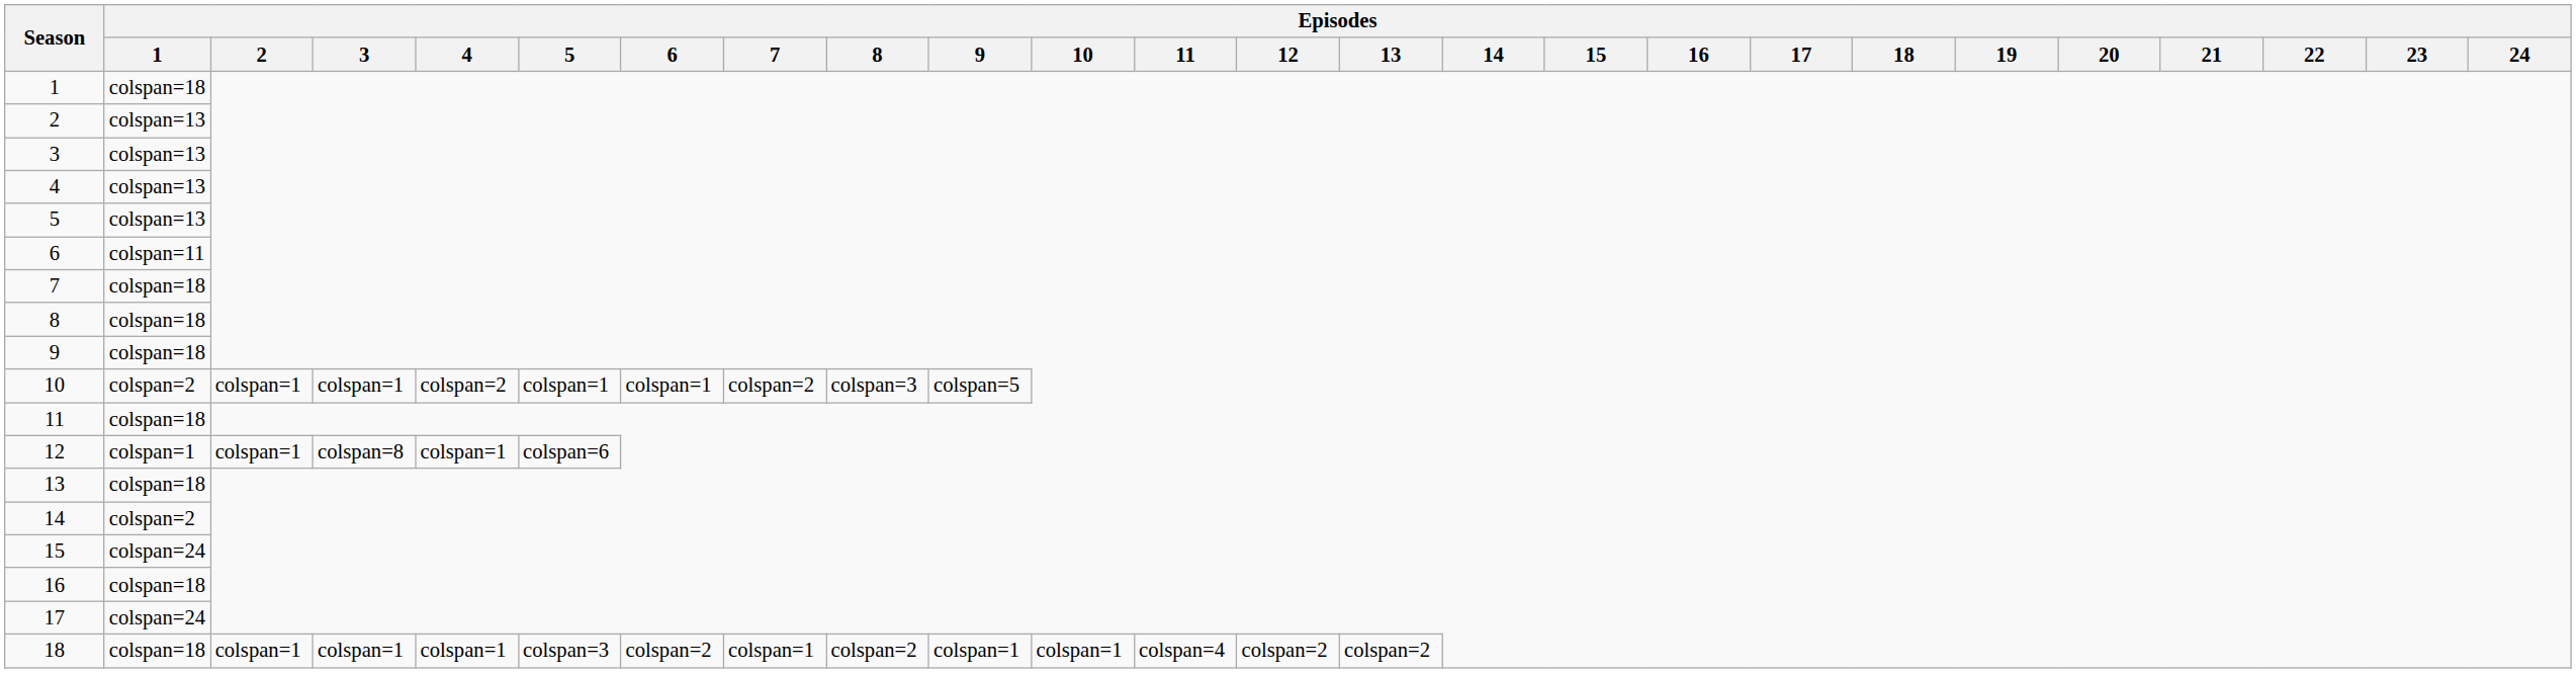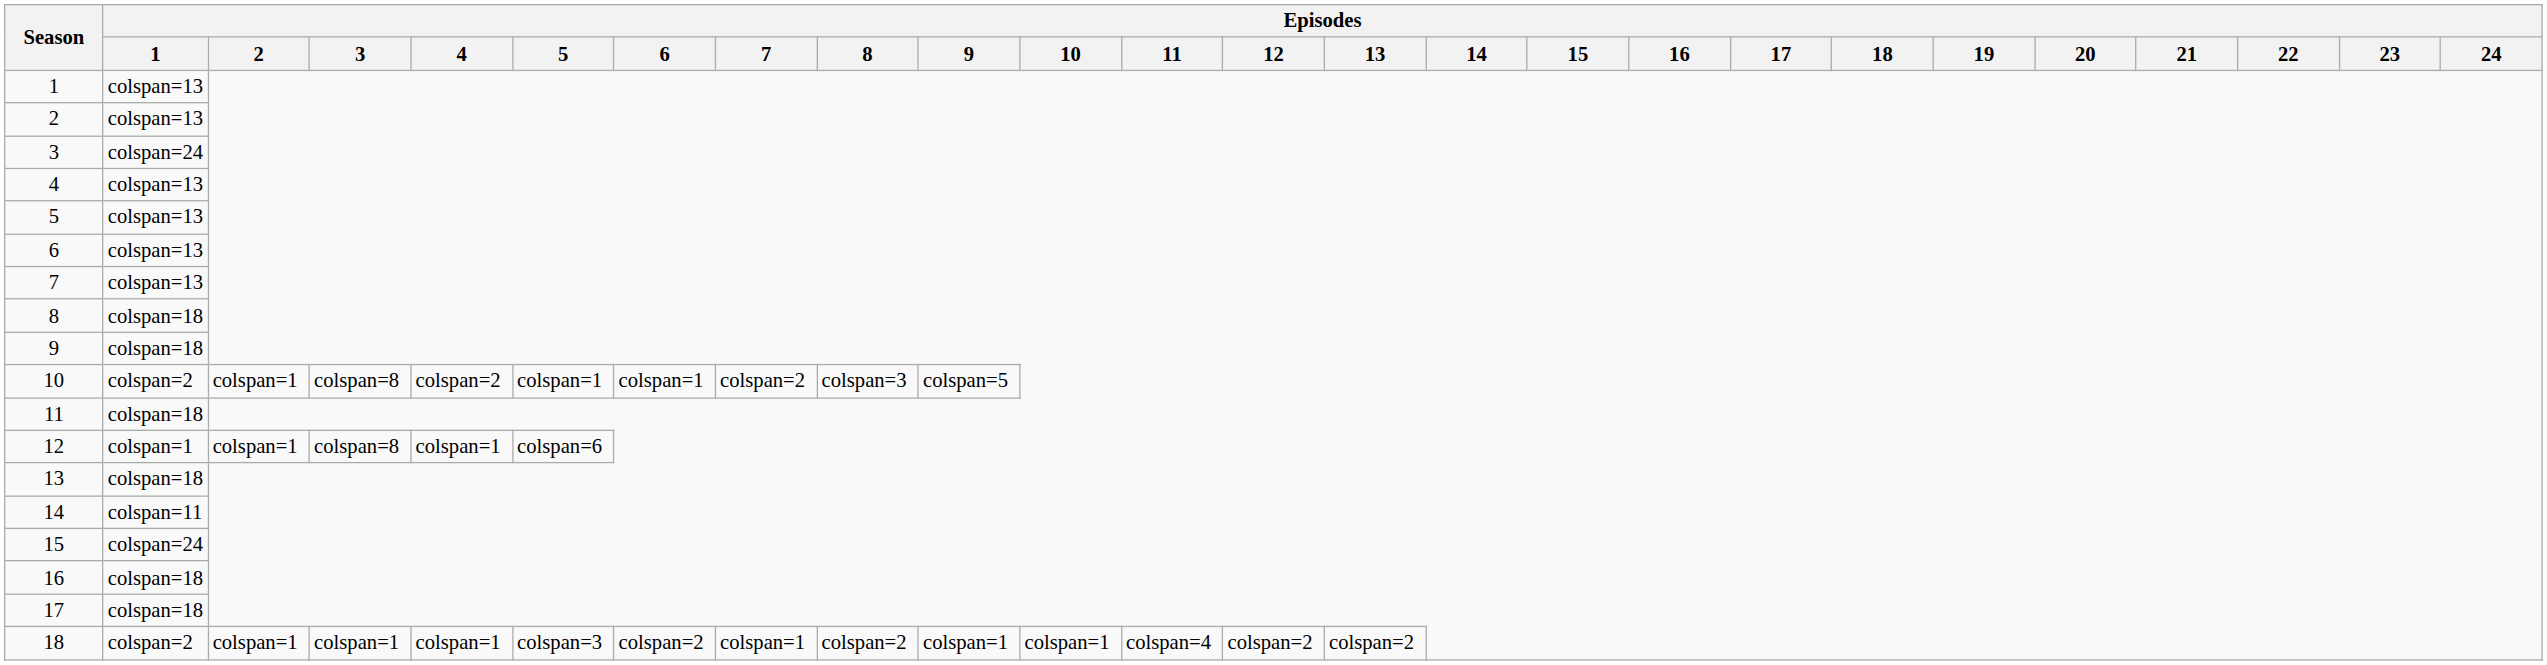row 3 | Episodes / 1: colspan=18 -> colspan=13
row 5 | Episodes / 1: colspan=13 -> colspan=24
row 8 | Episodes / 1: colspan=11 -> colspan=13
row 9 | Episodes / 1: colspan=18 -> colspan=13
row 12 | Episodes / 3: colspan=1 -> colspan=8
row 16 | Episodes / 1: colspan=2 -> colspan=11
row 19 | Episodes / 1: colspan=24 -> colspan=18
row 20 | Episodes / 1: colspan=18 -> colspan=2
